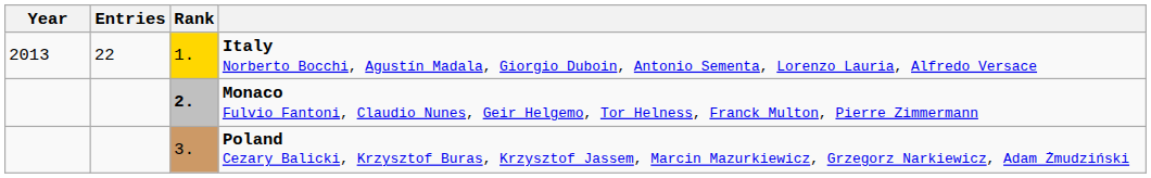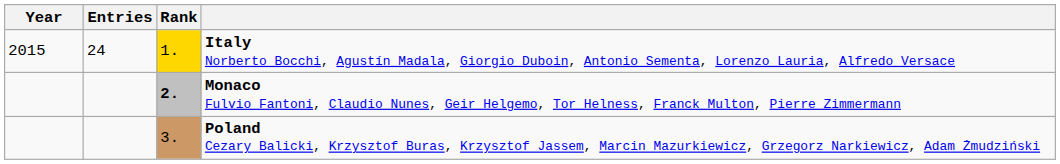row 2 | Year: 2013 -> 2015
row 2 | Entries: 22 -> 24
